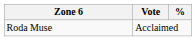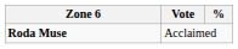Roda Muse | Zone 6: normal -> bold
